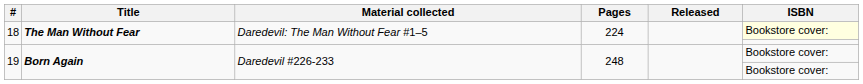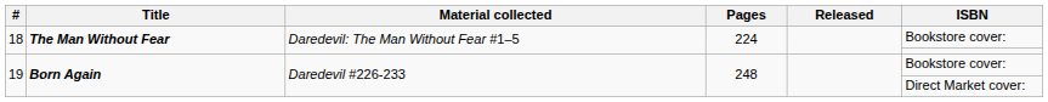row 2 | ISBN: lightyellow background -> no background
row 5 | ISBN: Bookstore cover: -> Direct Market cover:
